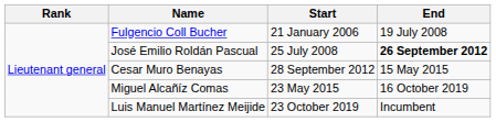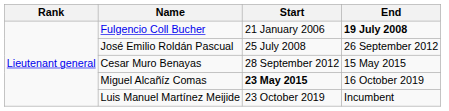Fulgencio Coll Bucher | End: normal -> bold
José Emilio Roldán Pascual | End: bold -> normal
Miguel Alcañíz Comas | Start: normal -> bold
